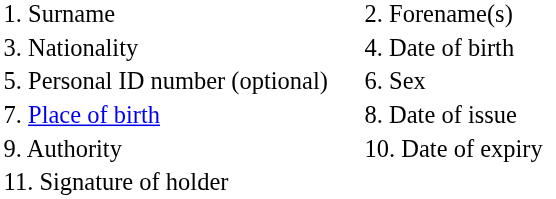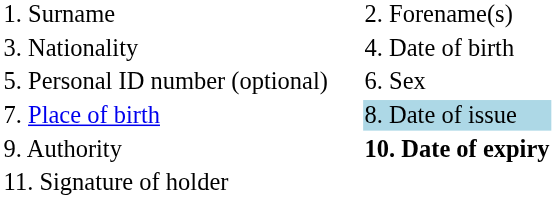7. Place of birth | column 2: no background -> lightblue background
9. Authority | column 2: normal -> bold
